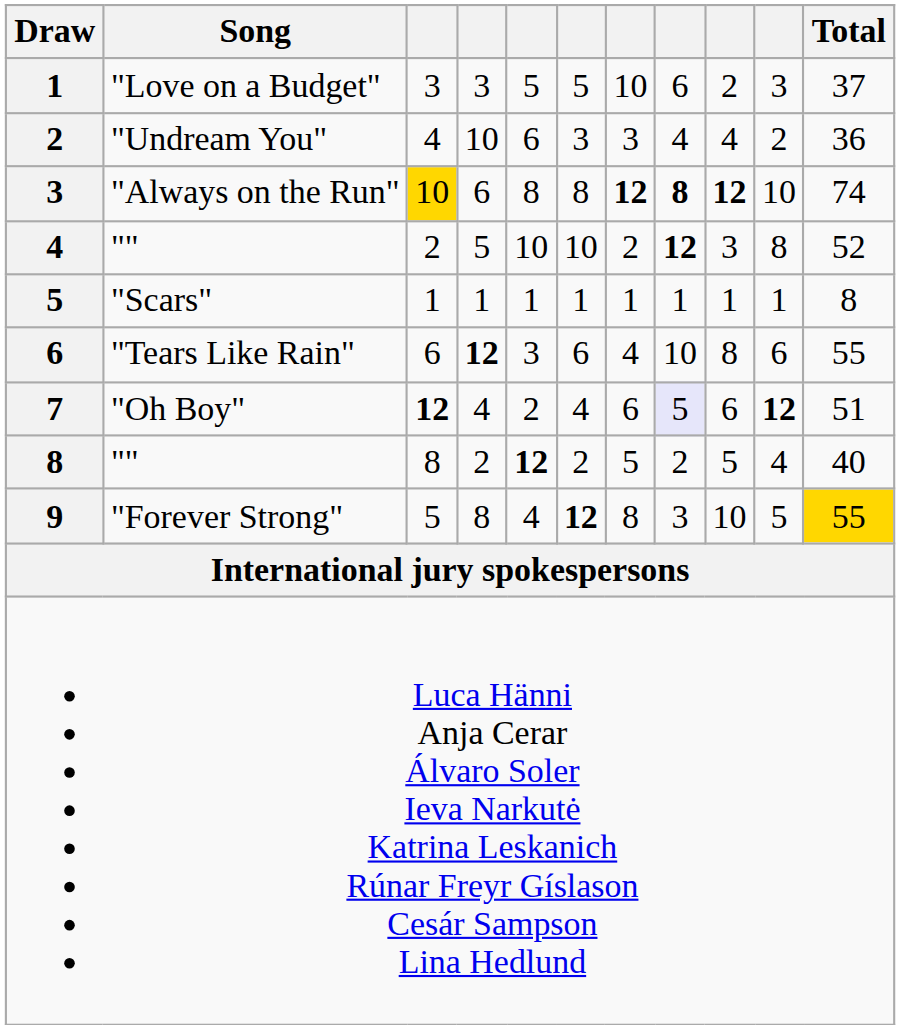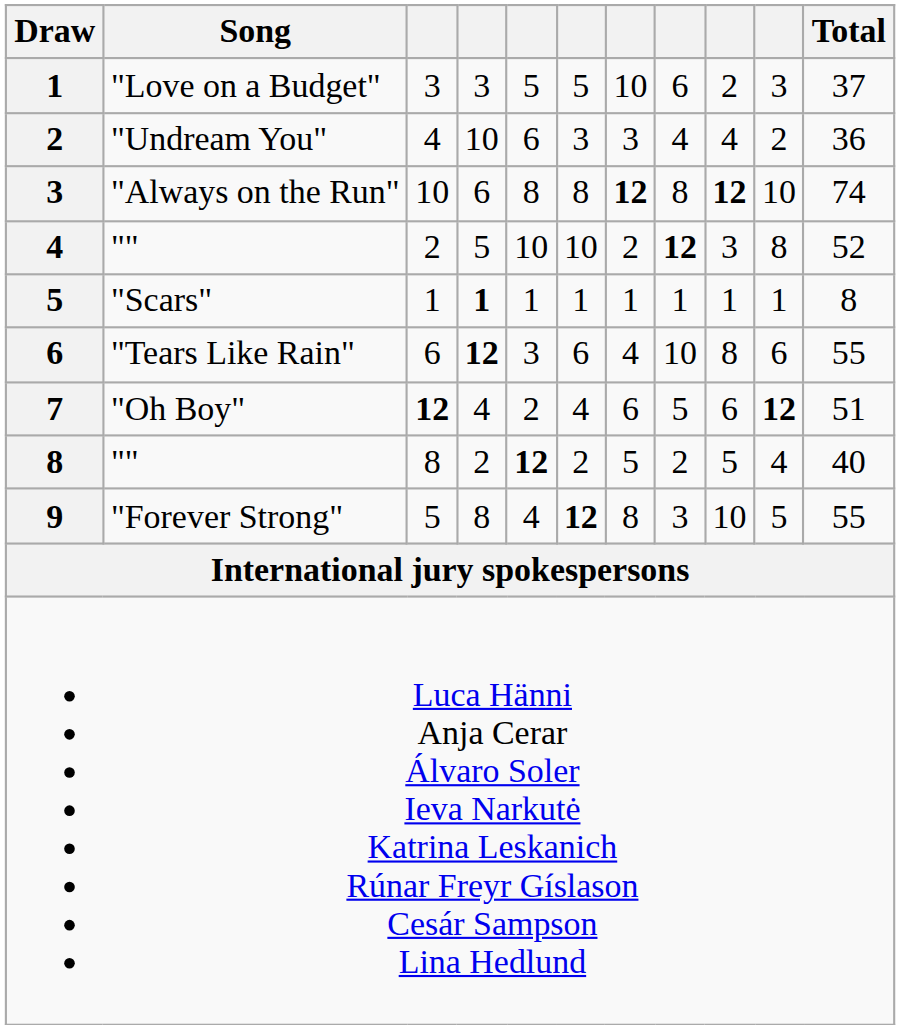"Always on the Run" | column 3: gold background -> no background
"Always on the Run" | column 8: bold -> normal
"Scars" | column 4: normal -> bold
"Oh Boy" | column 8: lavender background -> no background
"Forever Strong" | Total: gold background -> no background
